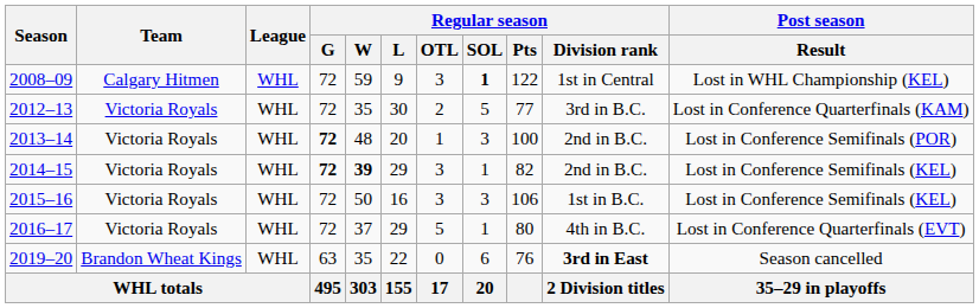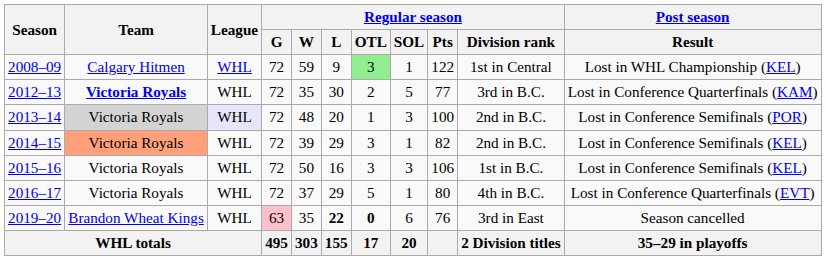2008–09 | Regular season / OTL: no background -> lightgreen background
2008–09 | Regular season / SOL: bold -> normal
2012–13 | Team: normal -> bold
2013–14 | Team: no background -> lightgrey background
2013–14 | League: no background -> lavender background
2013–14 | Regular season / G: bold -> normal
2014–15 | Team: no background -> lightsalmon background
2014–15 | Regular season / G: bold -> normal
2014–15 | Regular season / W: bold -> normal
2019–20 | Regular season / G: no background -> pink background
2019–20 | Regular season / L: normal -> bold
2019–20 | Regular season / OTL: normal -> bold
2019–20 | Regular season / Division rank: bold -> normal
